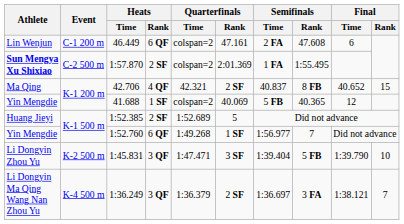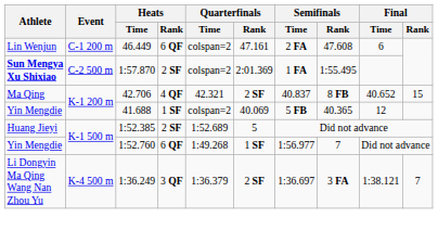- row: Li Dongyin Zhou Yu | K-2 500 m | 1:45.831 | 3 QF | 1:47.471 | 3 SF | 1:39.404 | 5 FB | 1:39.790 | 10
